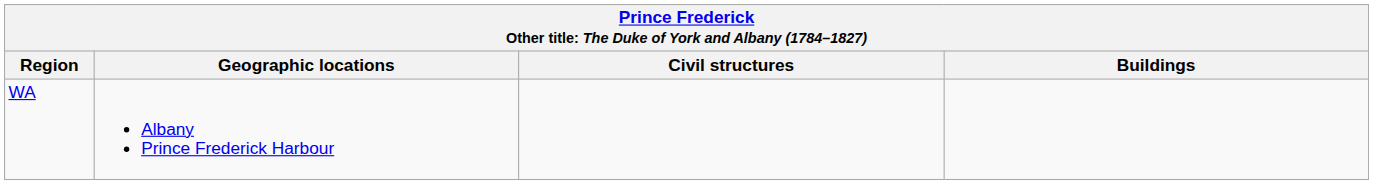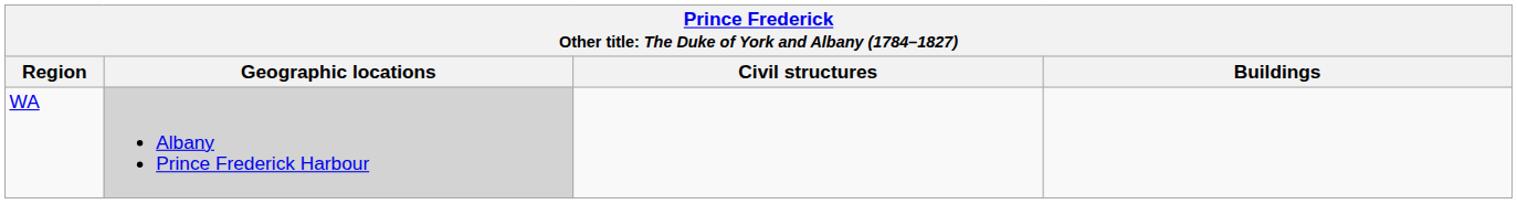WA | Geographic locations: no background -> lightgrey background
